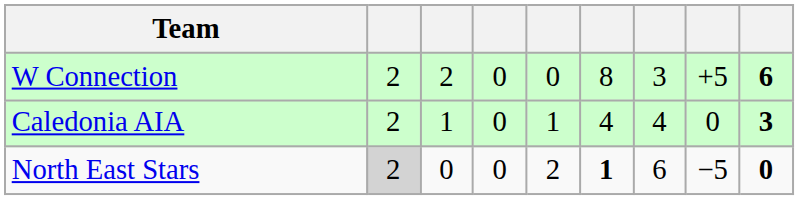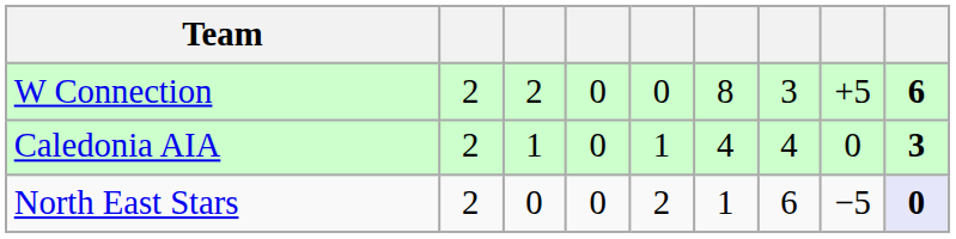North East Stars | column 2: lightgrey background -> no background
North East Stars | column 6: bold -> normal
North East Stars | column 9: no background -> lavender background
